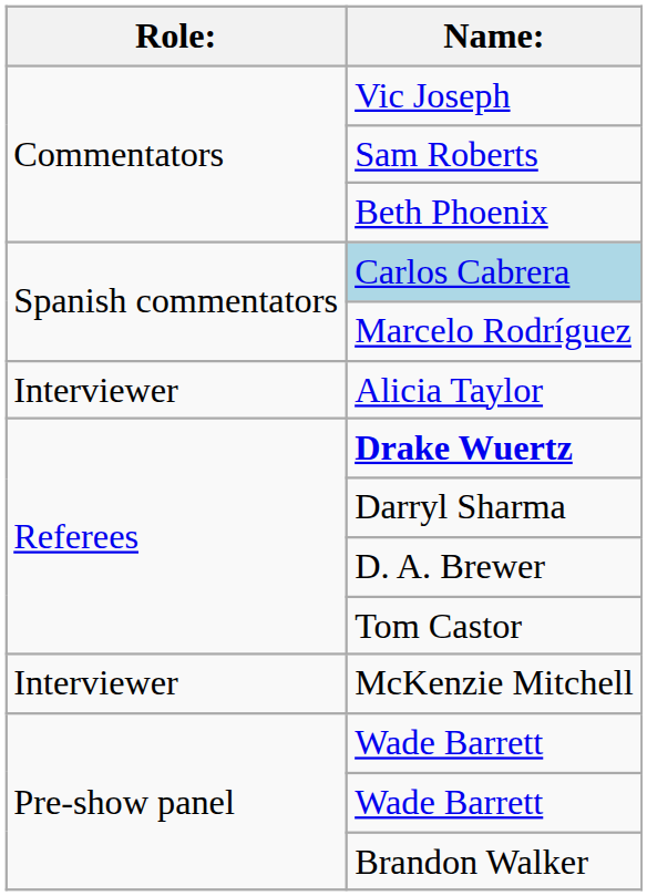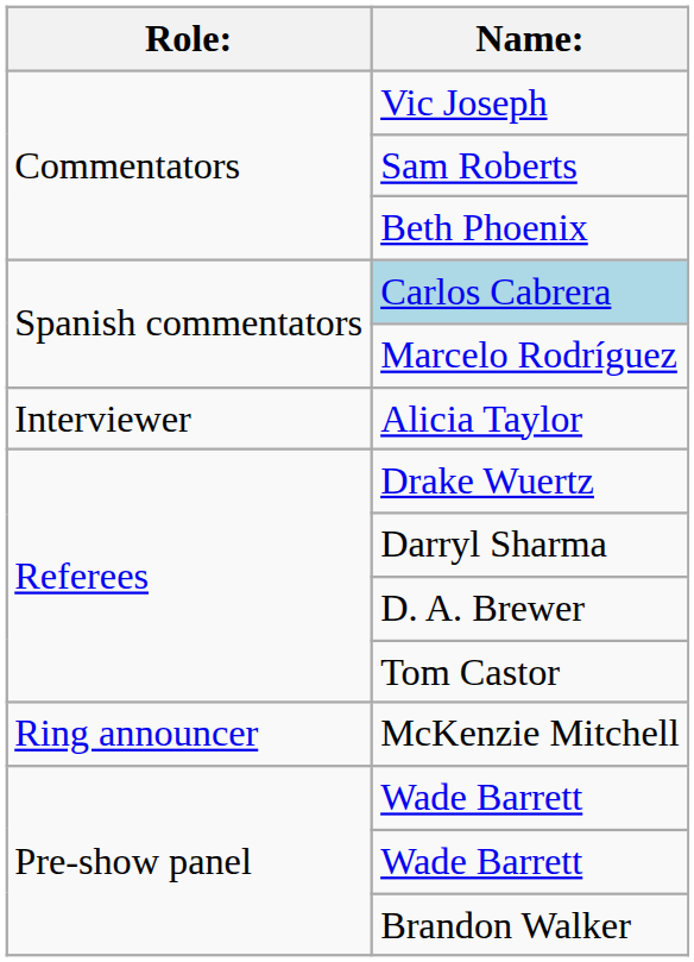row 8 | Name:: bold -> normal
row 12 | Role:: Interviewer -> Ring announcer
